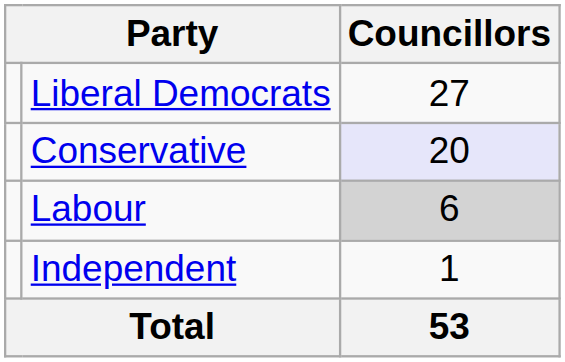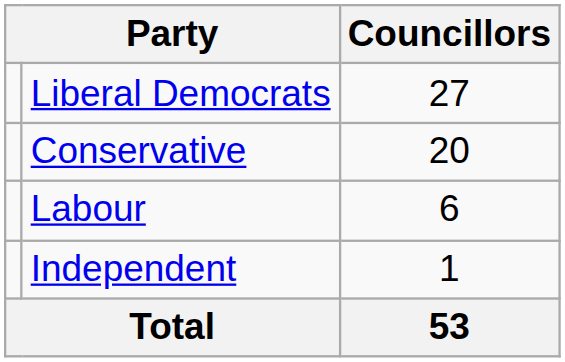Conservative | Councillors: lavender background -> no background
Labour | Councillors: lightgrey background -> no background
